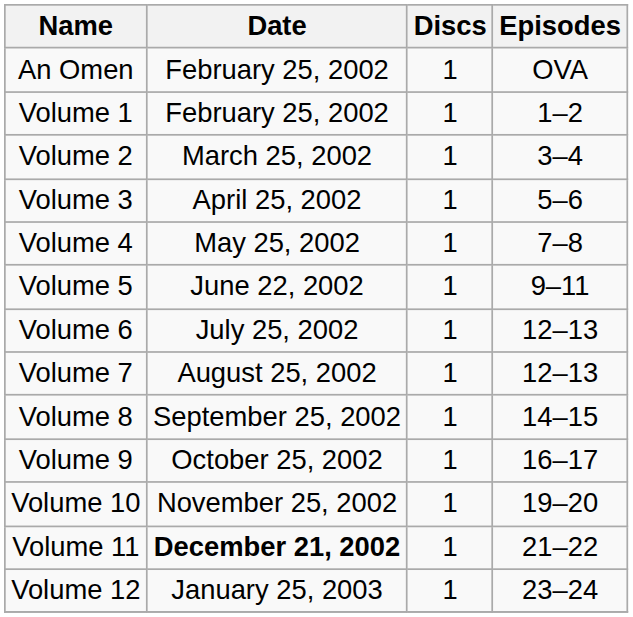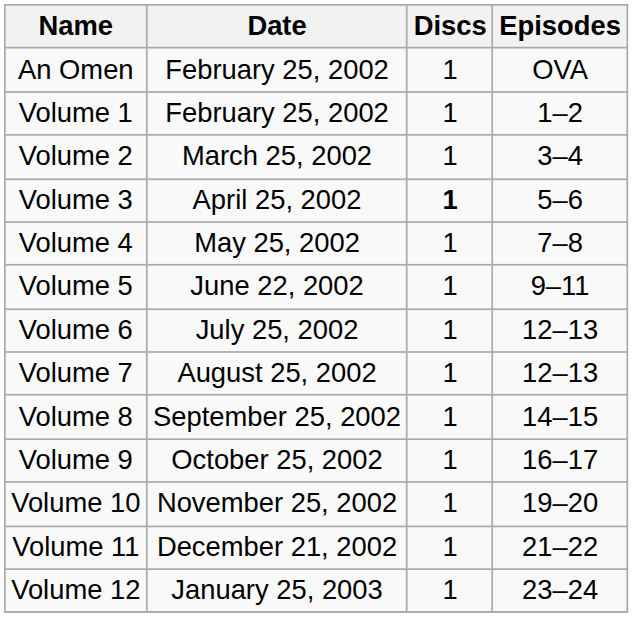Volume 3 | Discs: normal -> bold
Volume 11 | Date: bold -> normal
